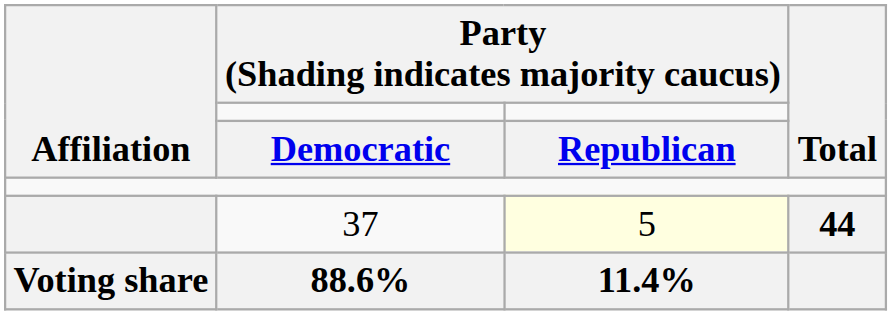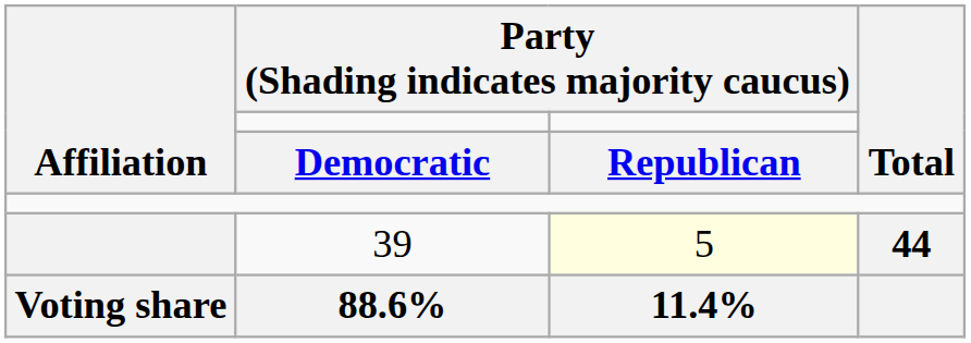44 | column 2: 37 -> 39
